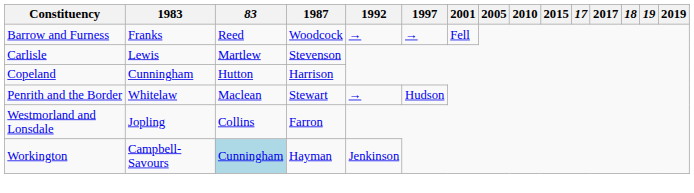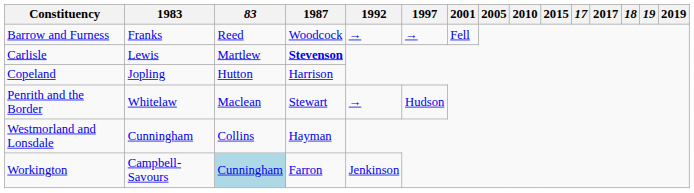Carlisle | 1987: normal -> bold
Copeland | 1983: Cunningham -> Jopling
Westmorland and Lonsdale | 1983: Jopling -> Cunningham
Westmorland and Lonsdale | 1987: Farron -> Hayman
Workington | 1987: Hayman -> Farron
